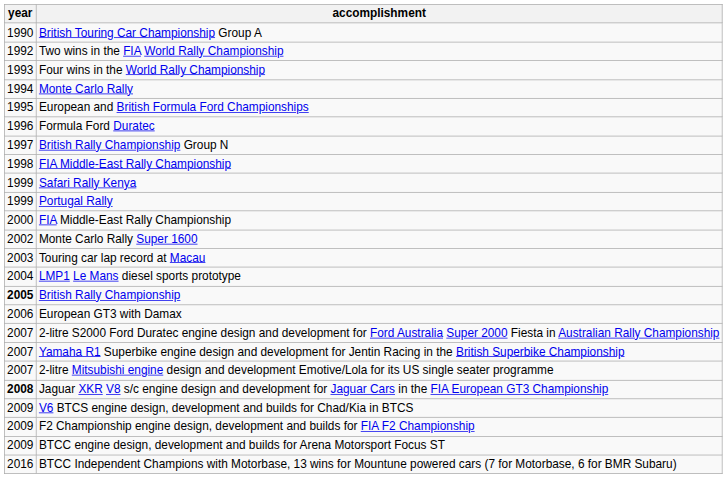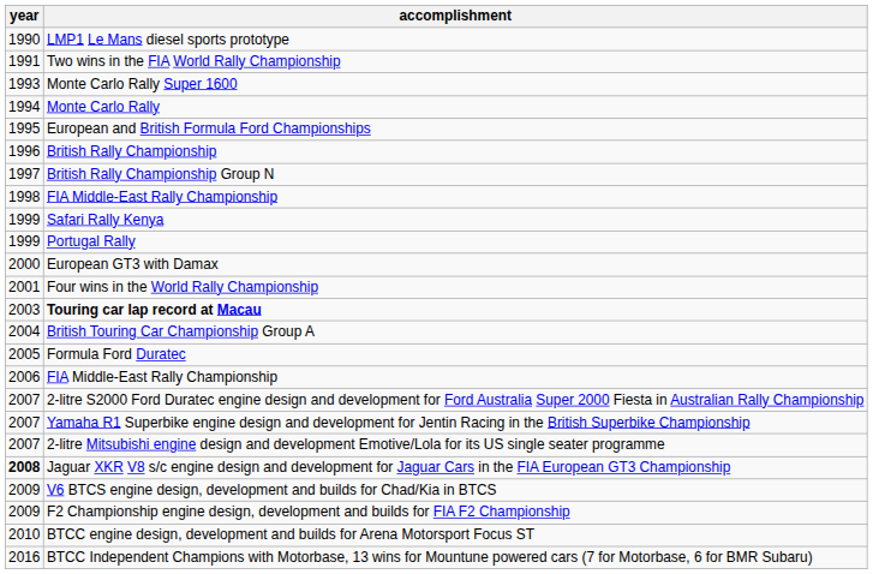row 2 | accomplishment: British Touring Car Championship Group A -> LMP1 Le Mans diesel sports prototype
row 3 | year: 1992 -> 1991
row 4 | accomplishment: Four wins in the World Rally Championship -> Monte Carlo Rally Super 1600
row 7 | accomplishment: Formula Ford Duratec -> British Rally Championship
row 12 | accomplishment: FIA Middle-East Rally Championship -> European GT3 with Damax
row 13 | year: 2002 -> 2001
row 13 | accomplishment: Monte Carlo Rally Super 1600 -> Four wins in the World Rally Championship
row 14 | accomplishment: normal -> bold
row 15 | accomplishment: LMP1 Le Mans diesel sports prototype -> British Touring Car Championship Group A
row 16 | year: bold -> normal
row 16 | accomplishment: British Rally Championship -> Formula Ford Duratec
row 17 | accomplishment: European GT3 with Damax -> FIA Middle-East Rally Championship
row 24 | year: 2009 -> 2010
